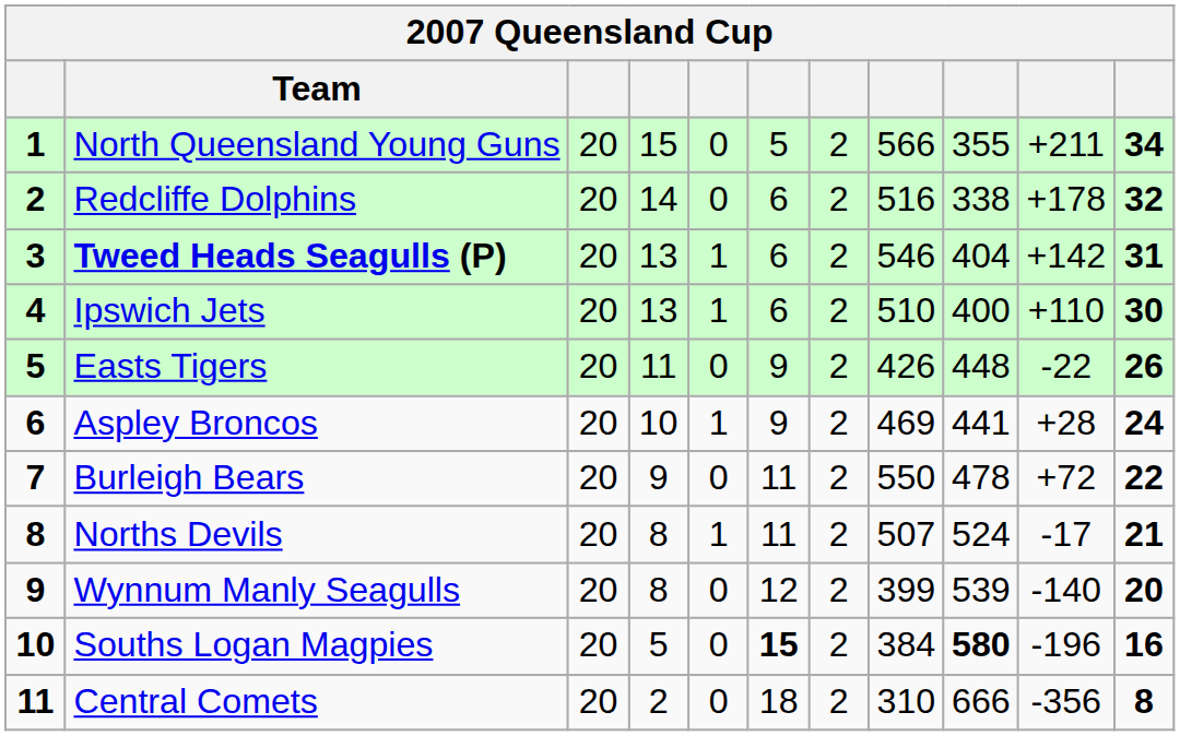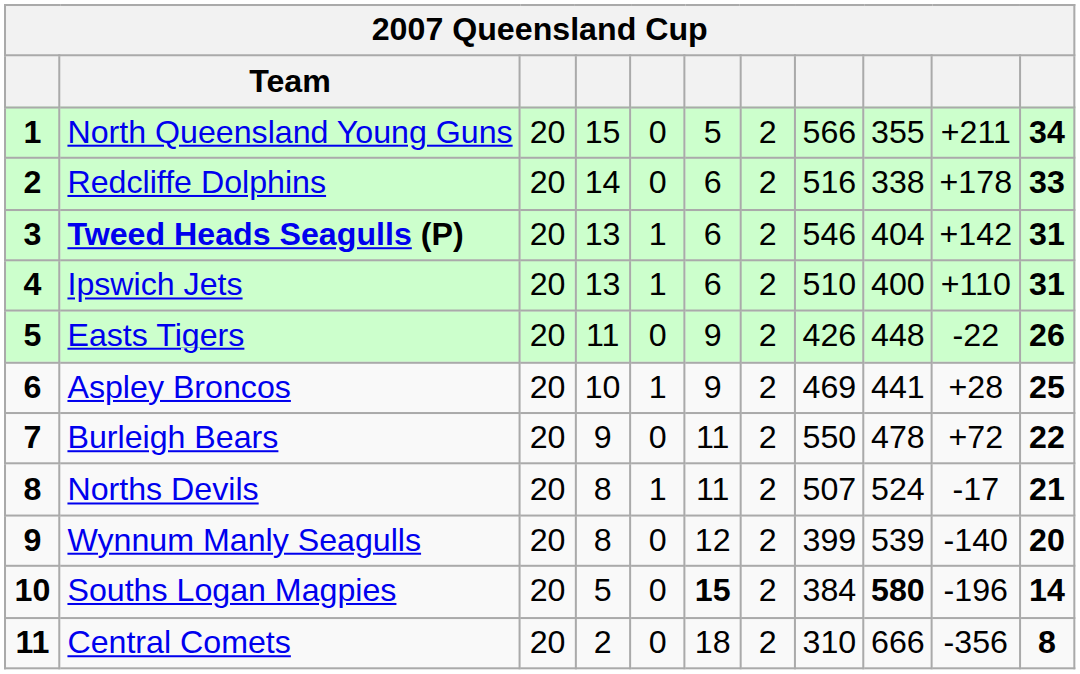Redcliffe Dolphins | column 11: 32 -> 33
Ipswich Jets | column 11: 30 -> 31
Aspley Broncos | column 11: 24 -> 25
Souths Logan Magpies | column 11: 16 -> 14
